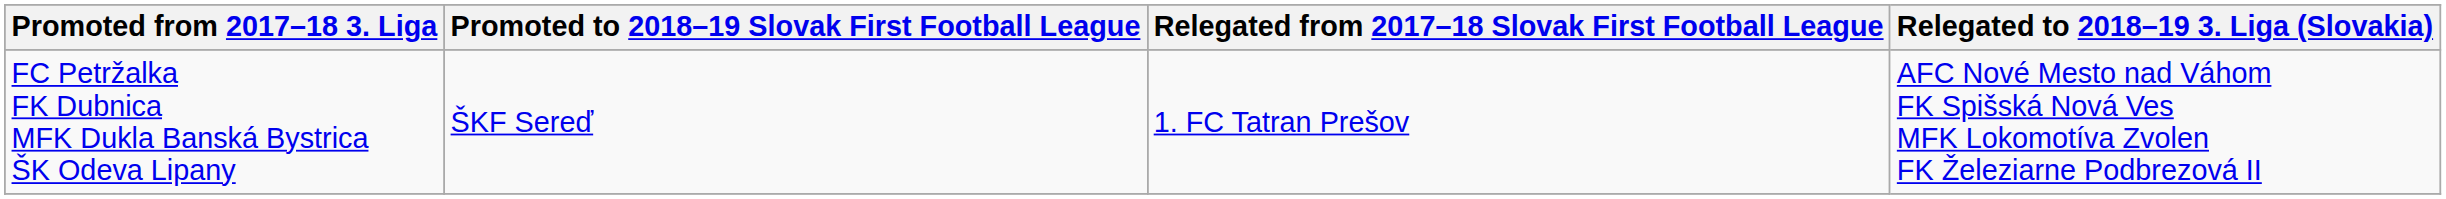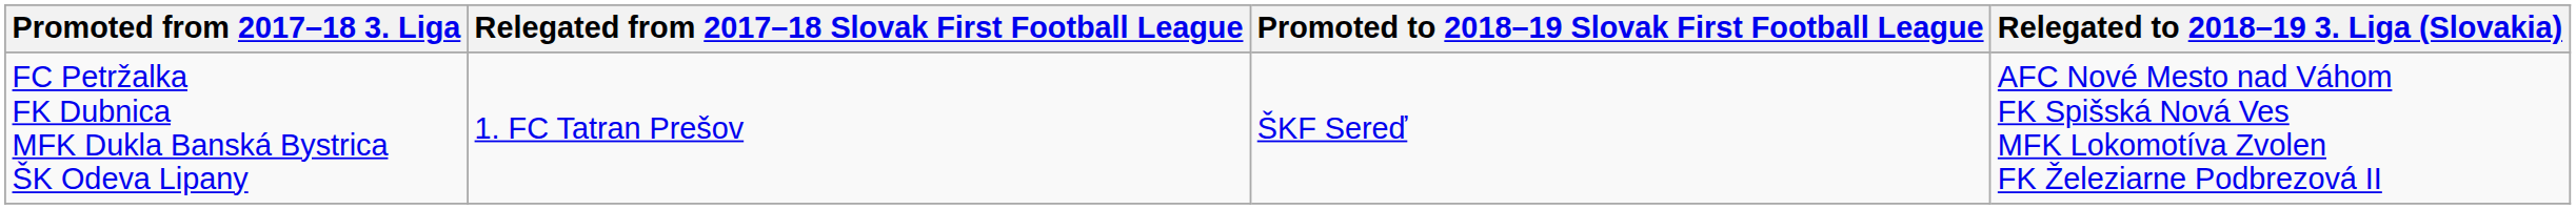columns swapped: Relegated from 2017–18 Slovak First Football League <-> Promoted to 2018–19 Slovak First Football League
